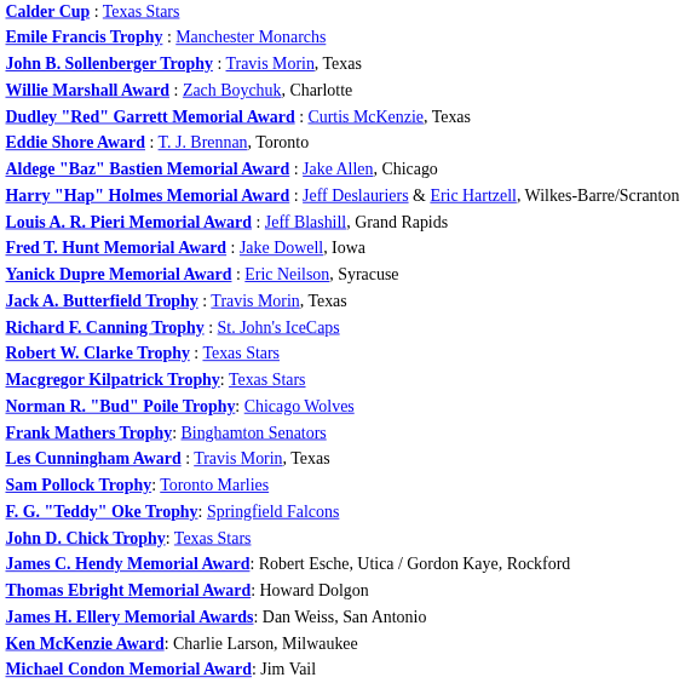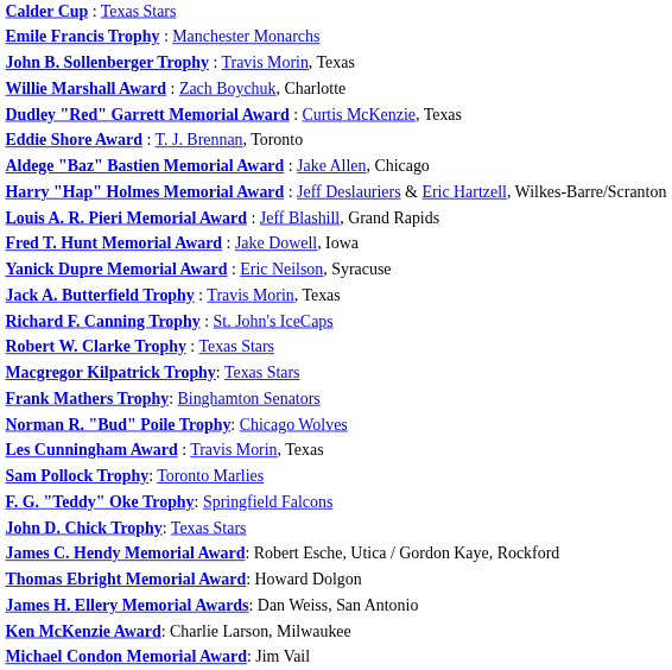row 16 | column 1: Norman R. "Bud" Poile Trophy: Chicago Wolves -> Frank Mathers Trophy: Binghamton Senators
row 17 | column 1: Frank Mathers Trophy: Binghamton Senators -> Norman R. "Bud" Poile Trophy: Chicago Wolves
